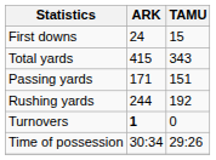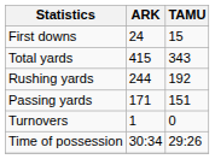rows swapped: Rushing yards <-> Passing yards
Turnovers | ARK: bold -> normal
